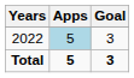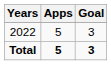2022 | Apps: lightblue background -> no background
